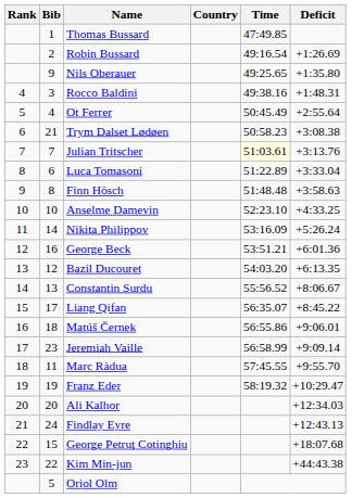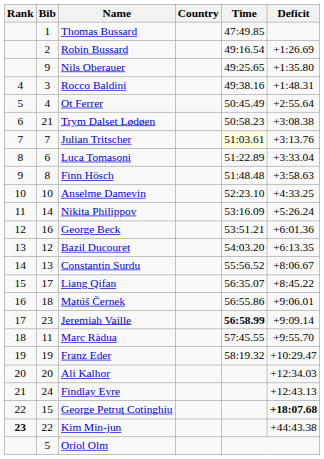Jeremiah Vaille | Time: normal -> bold
George Petruţ Cotinghiu | Deficit: normal -> bold
Kim Min-jun | Rank: normal -> bold
